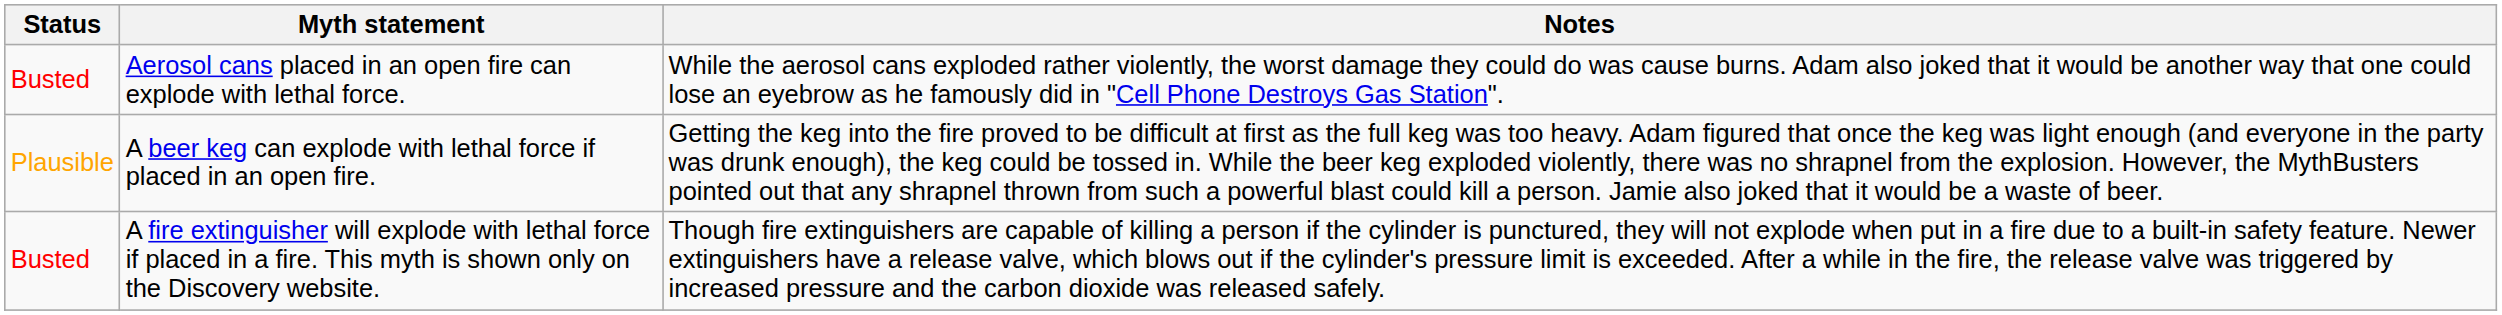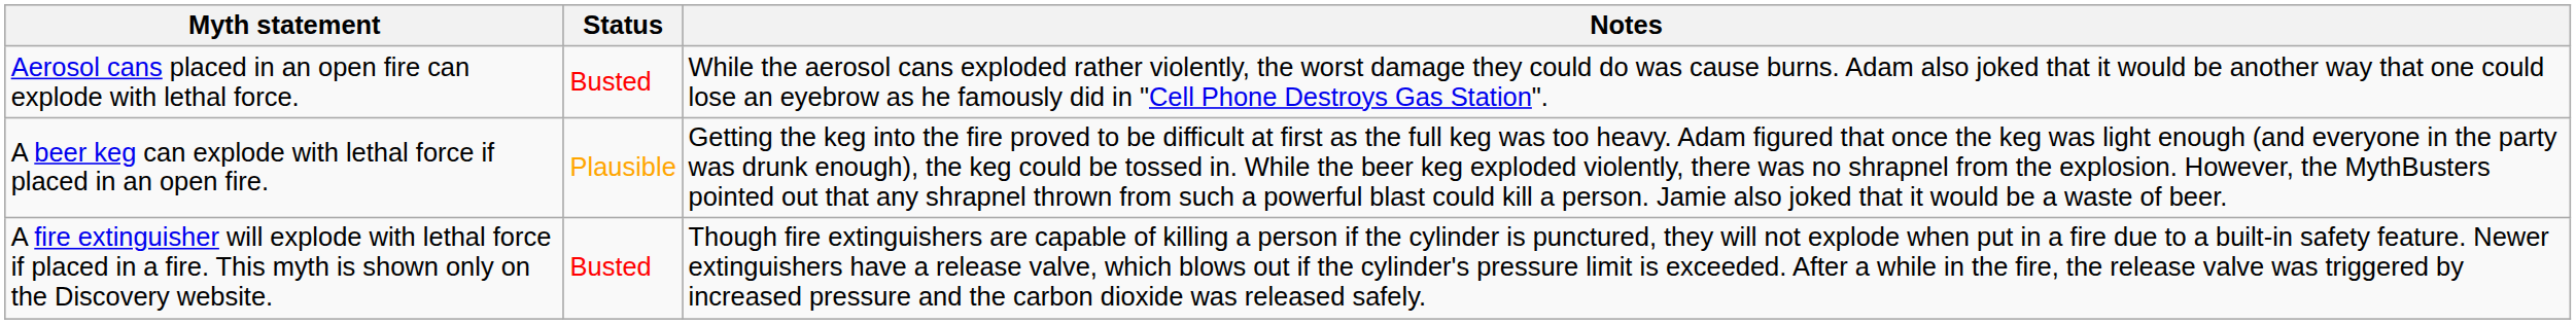columns swapped: Myth statement <-> Status
